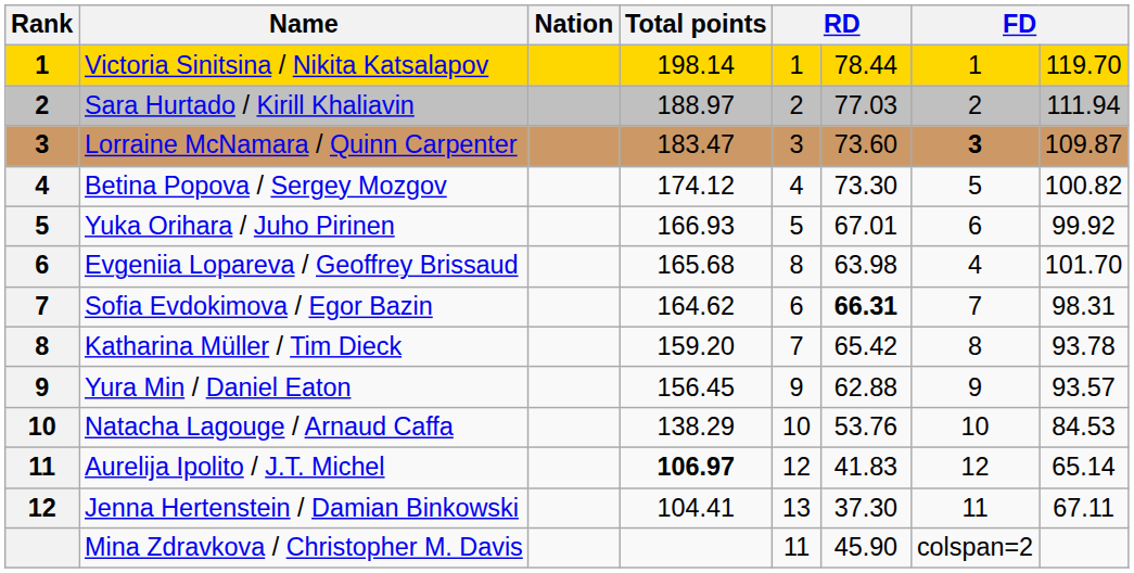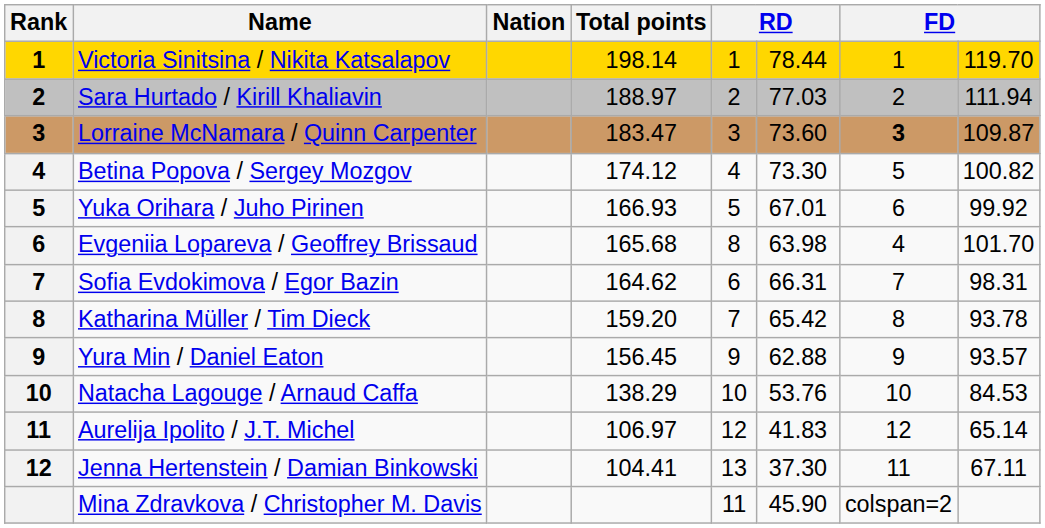Sofia Evdokimova / Egor Bazin | column 6: bold -> normal
Aurelija Ipolito / J.T. Michel | Total points: bold -> normal
